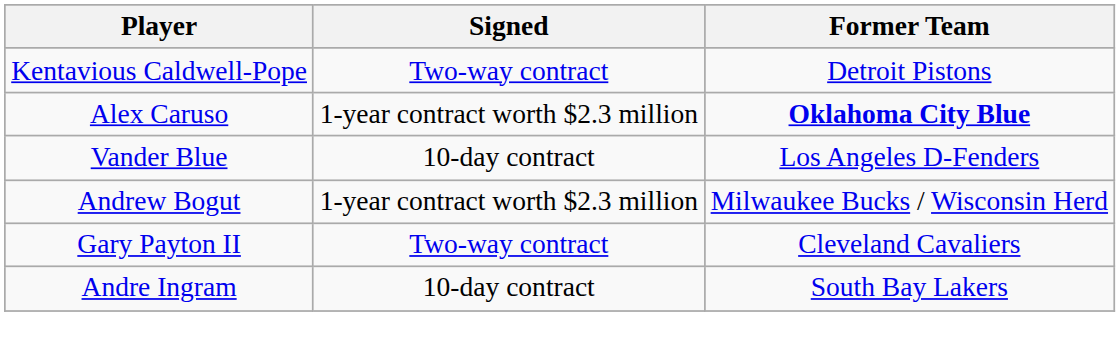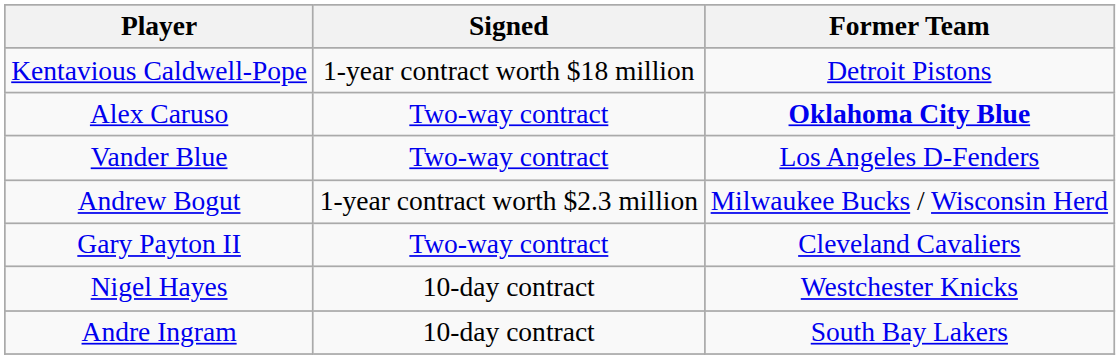Kentavious Caldwell-Pope | Signed: Two-way contract -> 1-year contract worth $18 million
Alex Caruso | Signed: 1-year contract worth $2.3 million -> Two-way contract
Vander Blue | Signed: 10-day contract -> Two-way contract
+ row: Nigel Hayes | 10-day contract | Westchester Knicks
